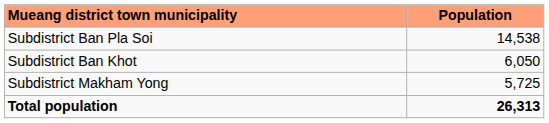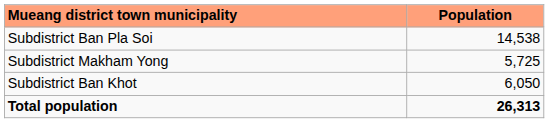rows swapped: Subdistrict Ban Khot <-> Subdistrict Makham Yong
